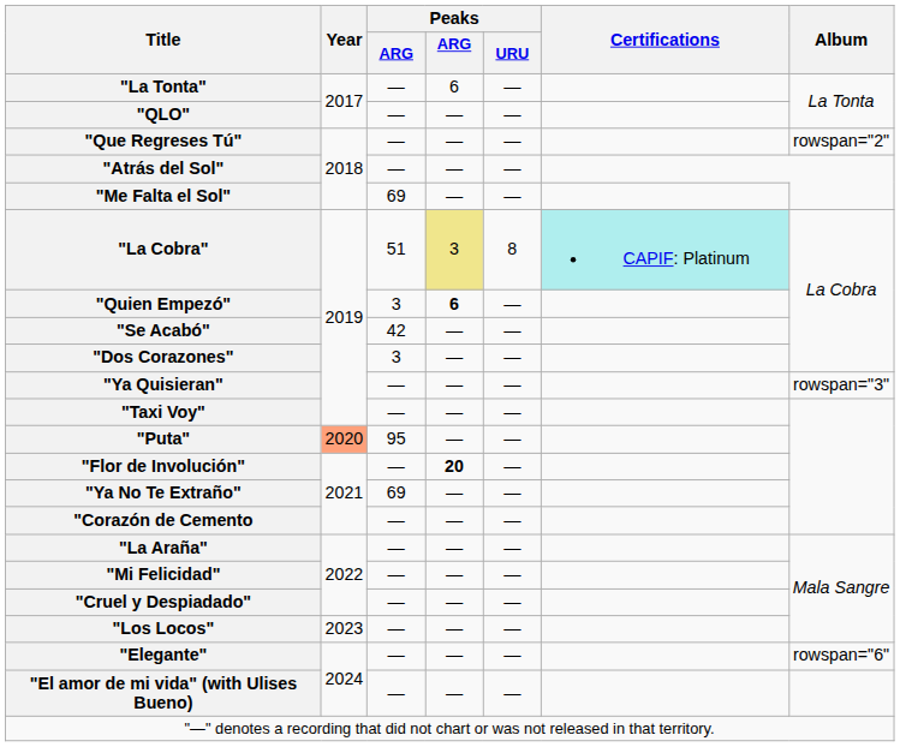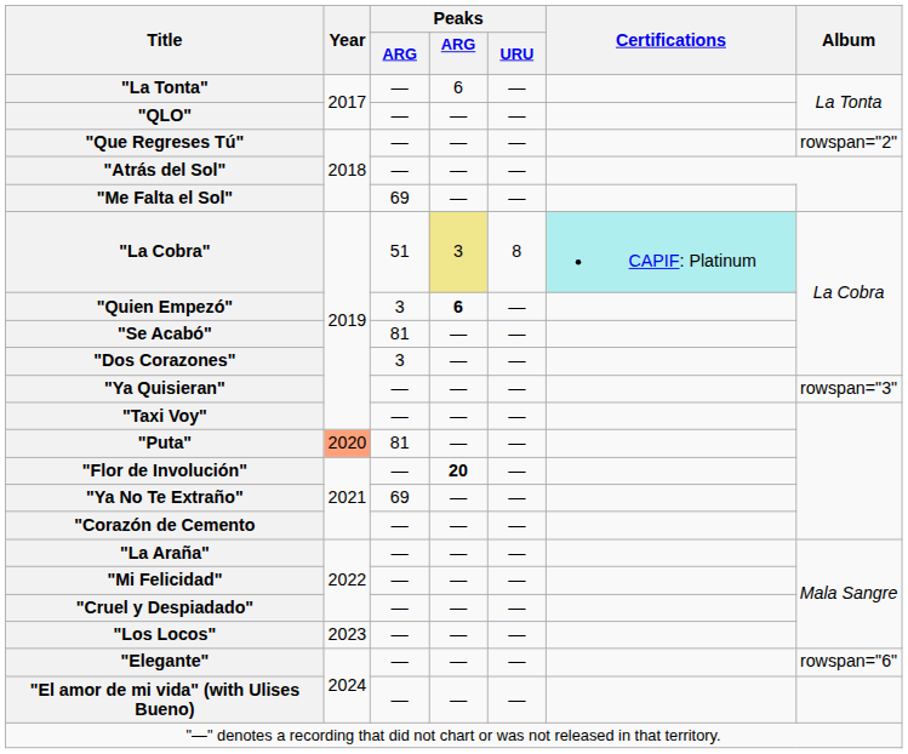"Se Acabó" | column 3: 42 -> 81
"Puta" | column 3: 95 -> 81
